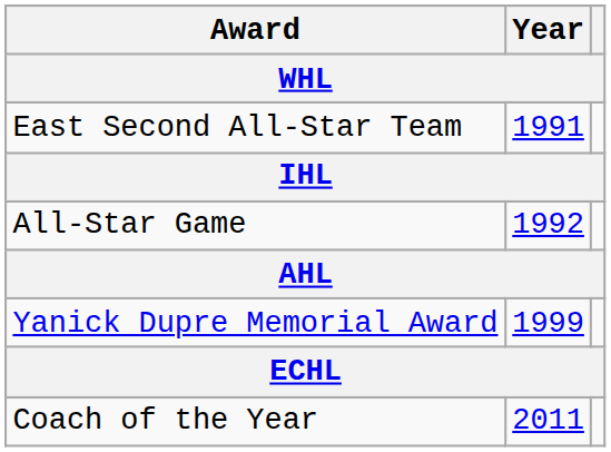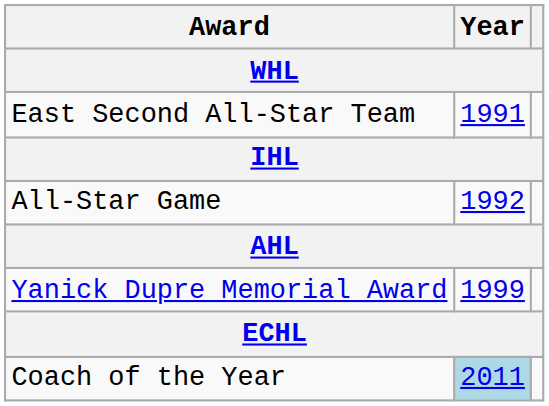Coach of the Year | Year: no background -> lightblue background
